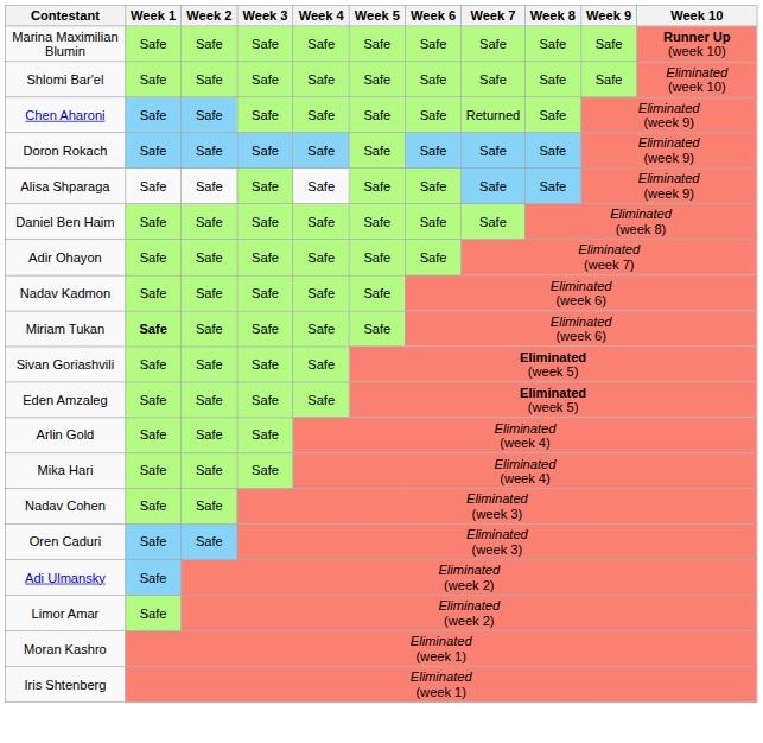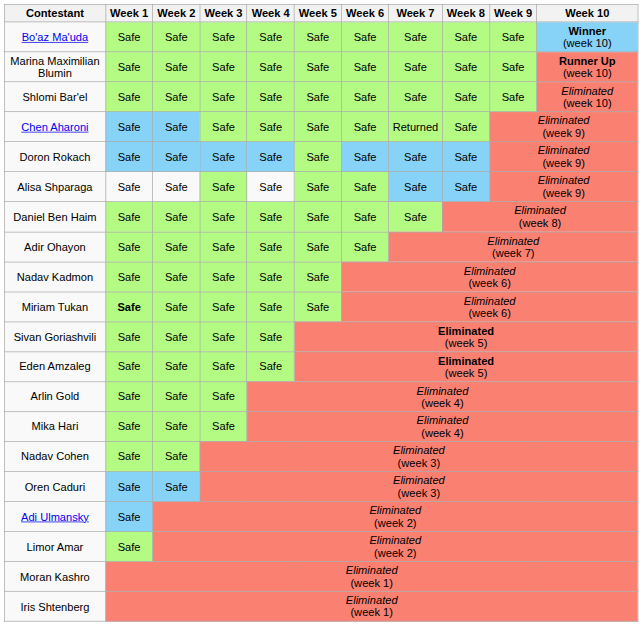+ row: Bo'az Ma'uda | Safe | Safe | Safe | Safe | Safe | Safe | Safe | Safe | Safe | Winner (week 10)
